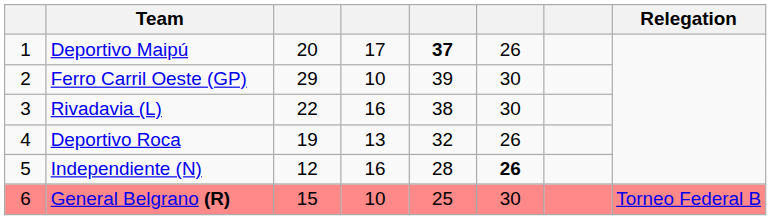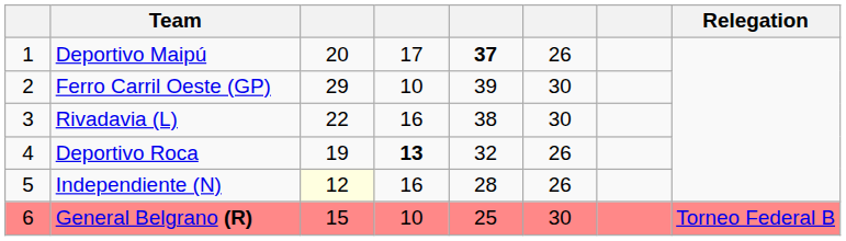Deportivo Roca | column 4: normal -> bold
Independiente (N) | column 3: no background -> lightyellow background
Independiente (N) | column 6: bold -> normal
